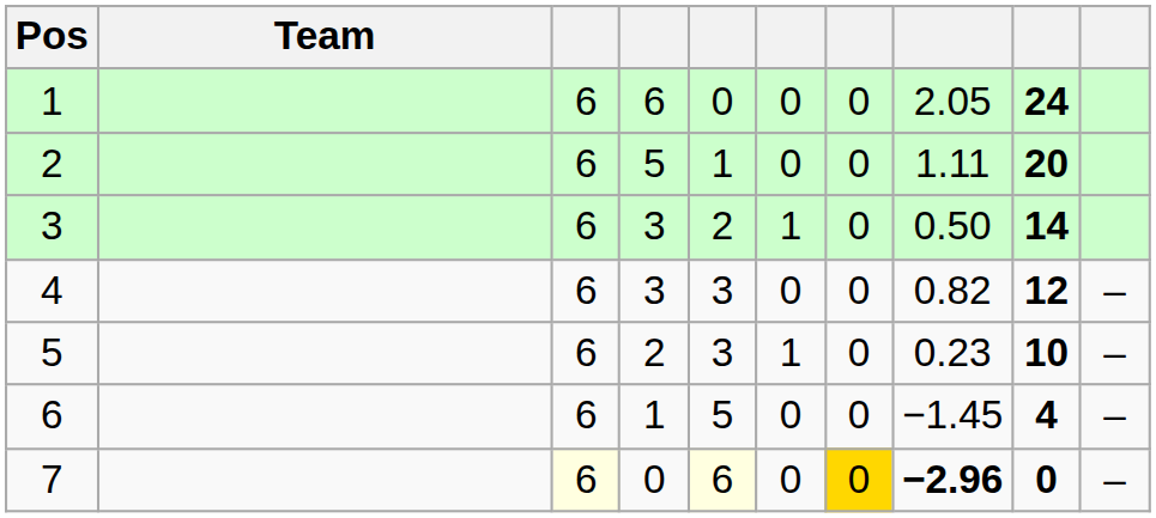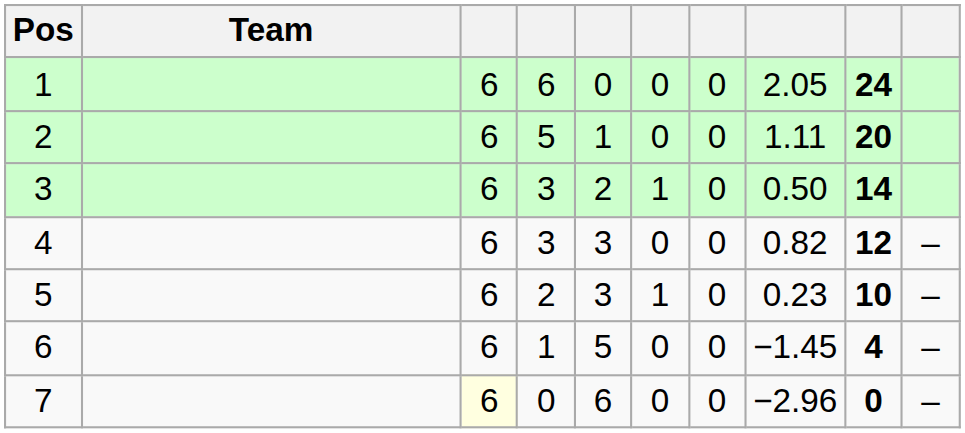7 | column 5: lightyellow background -> no background
7 | column 7: gold background -> no background
7 | column 8: bold -> normal
